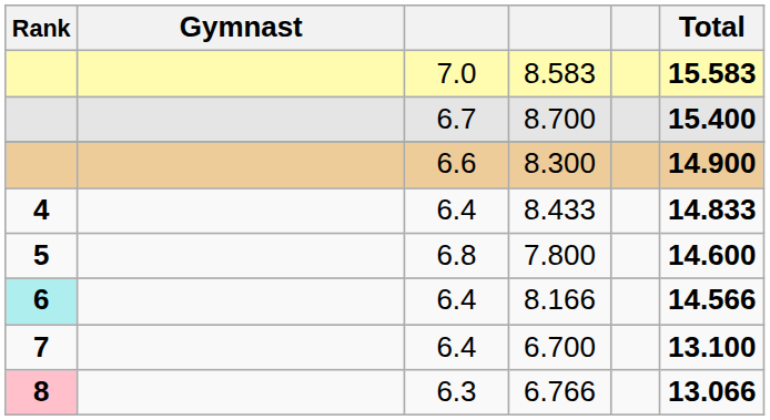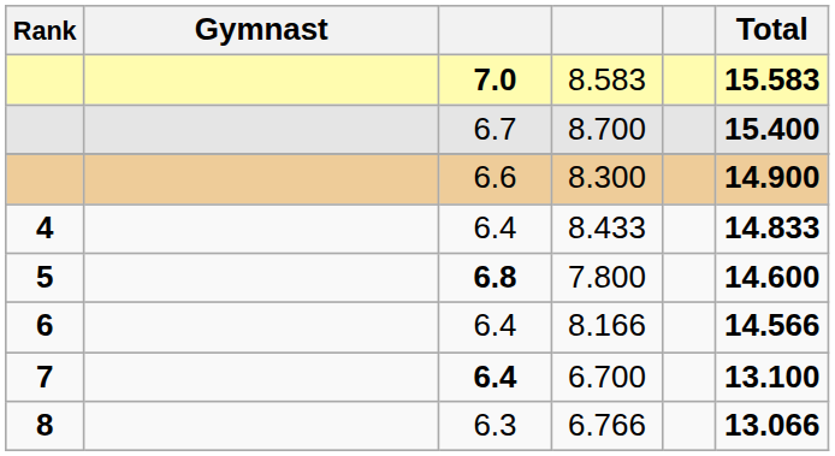8.583 | column 3: normal -> bold
7.800 | column 3: normal -> bold
8.166 | Rank: paleturquoise background -> no background
6.700 | column 3: normal -> bold
6.766 | Rank: pink background -> no background
